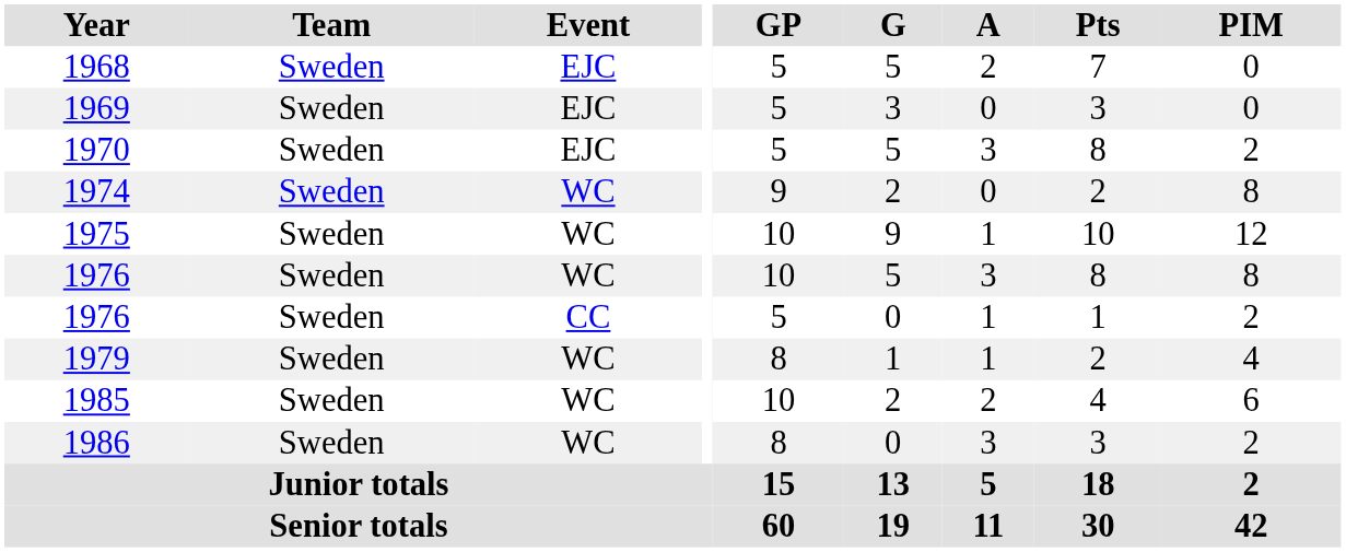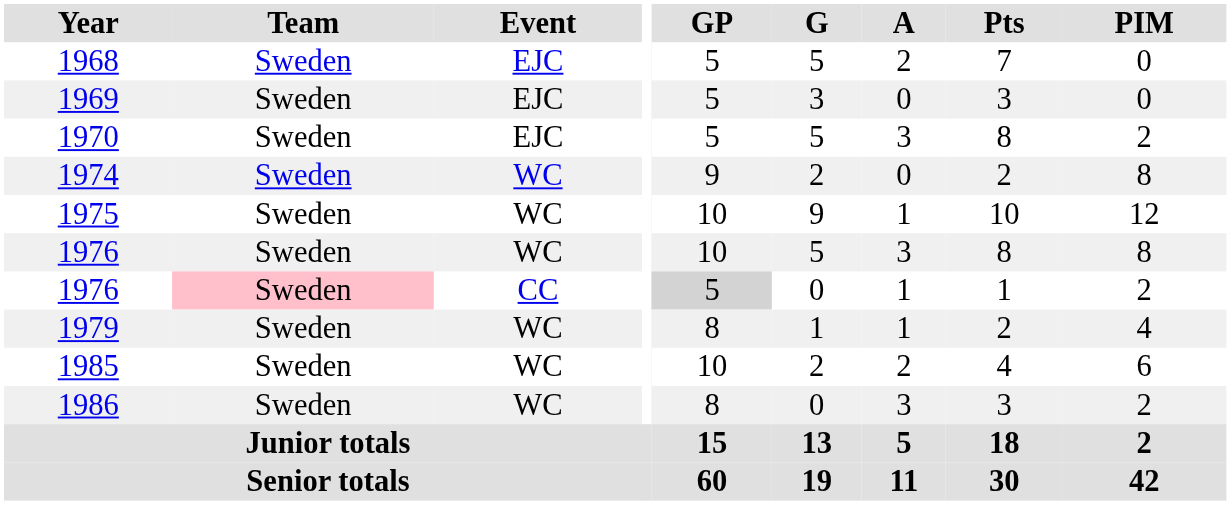1976 / CC | Team: no background -> pink background
1976 / CC | GP: no background -> lightgrey background
